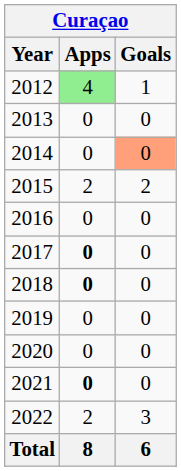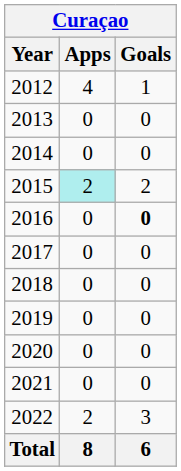2012 | Apps: lightgreen background -> no background
2014 | Goals: lightsalmon background -> no background
2015 | Apps: no background -> paleturquoise background
2016 | Goals: normal -> bold
2017 | Apps: bold -> normal
2018 | Apps: bold -> normal
2021 | Apps: bold -> normal
